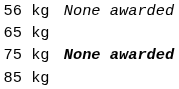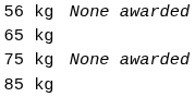75 kg | column 2: bold -> normal
